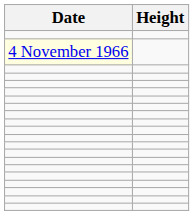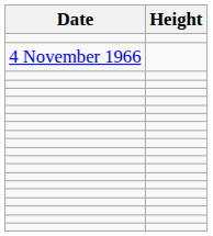row 3 | Date: lightyellow background -> no background
